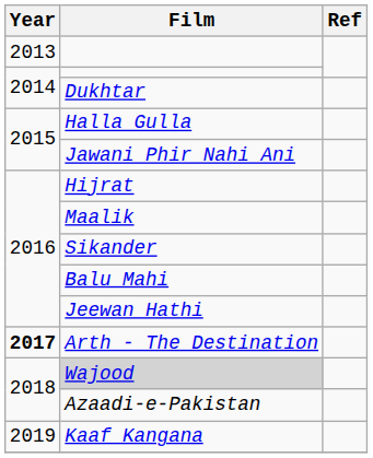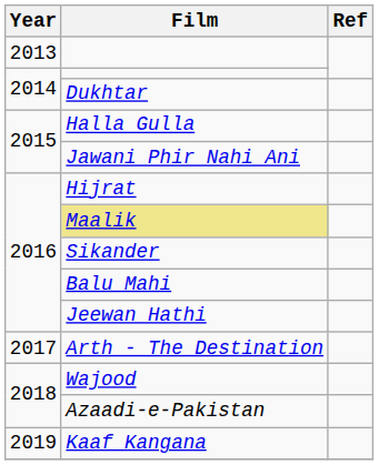Maalik | Film: no background -> khaki background
Arth - The Destination | Year: bold -> normal
Wajood | Film: lightgrey background -> no background
